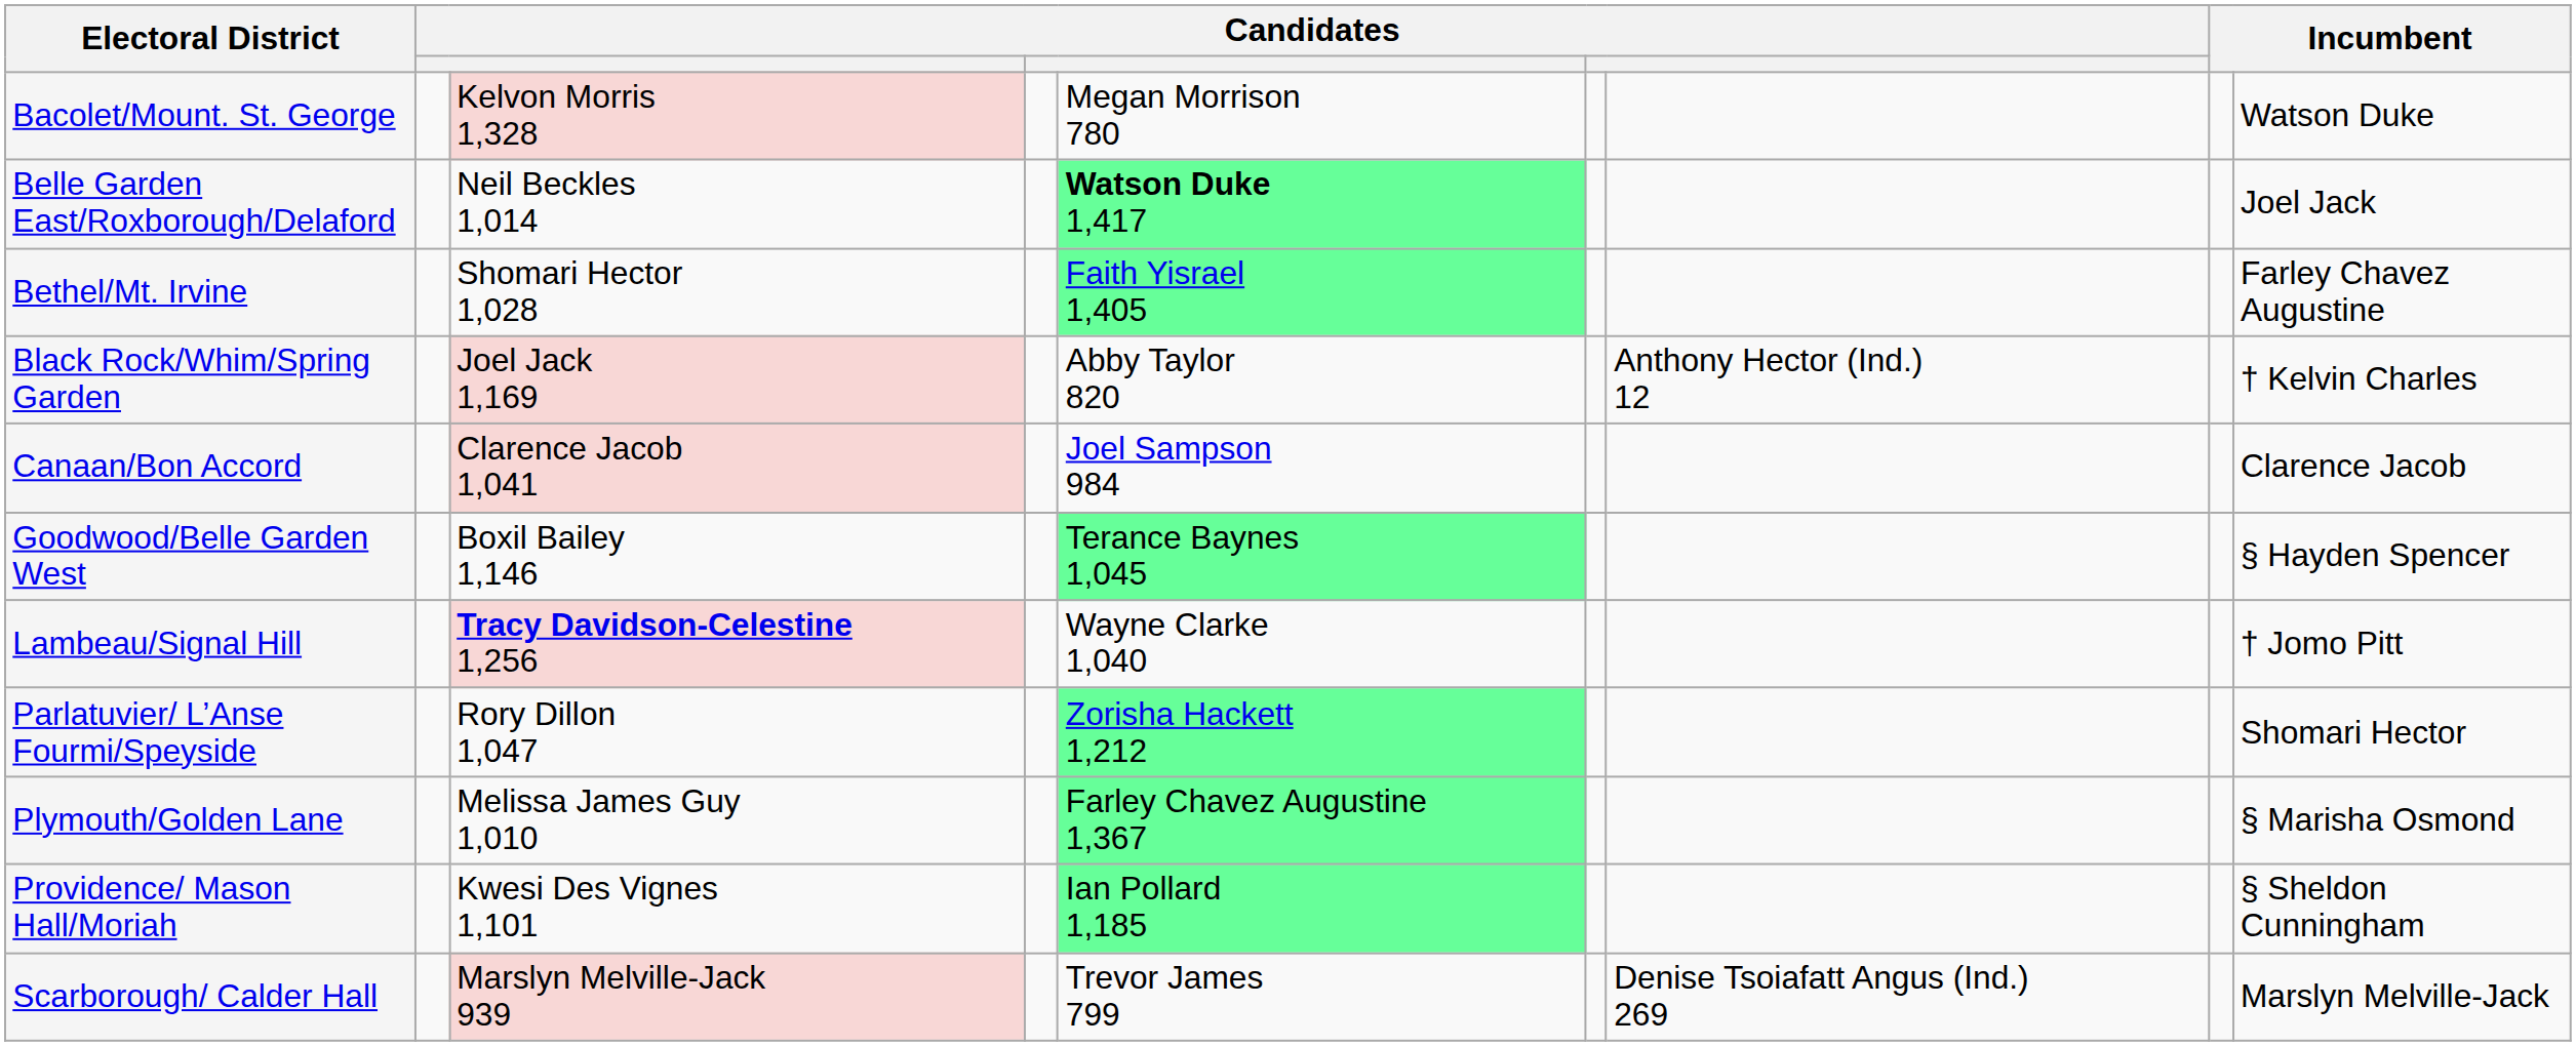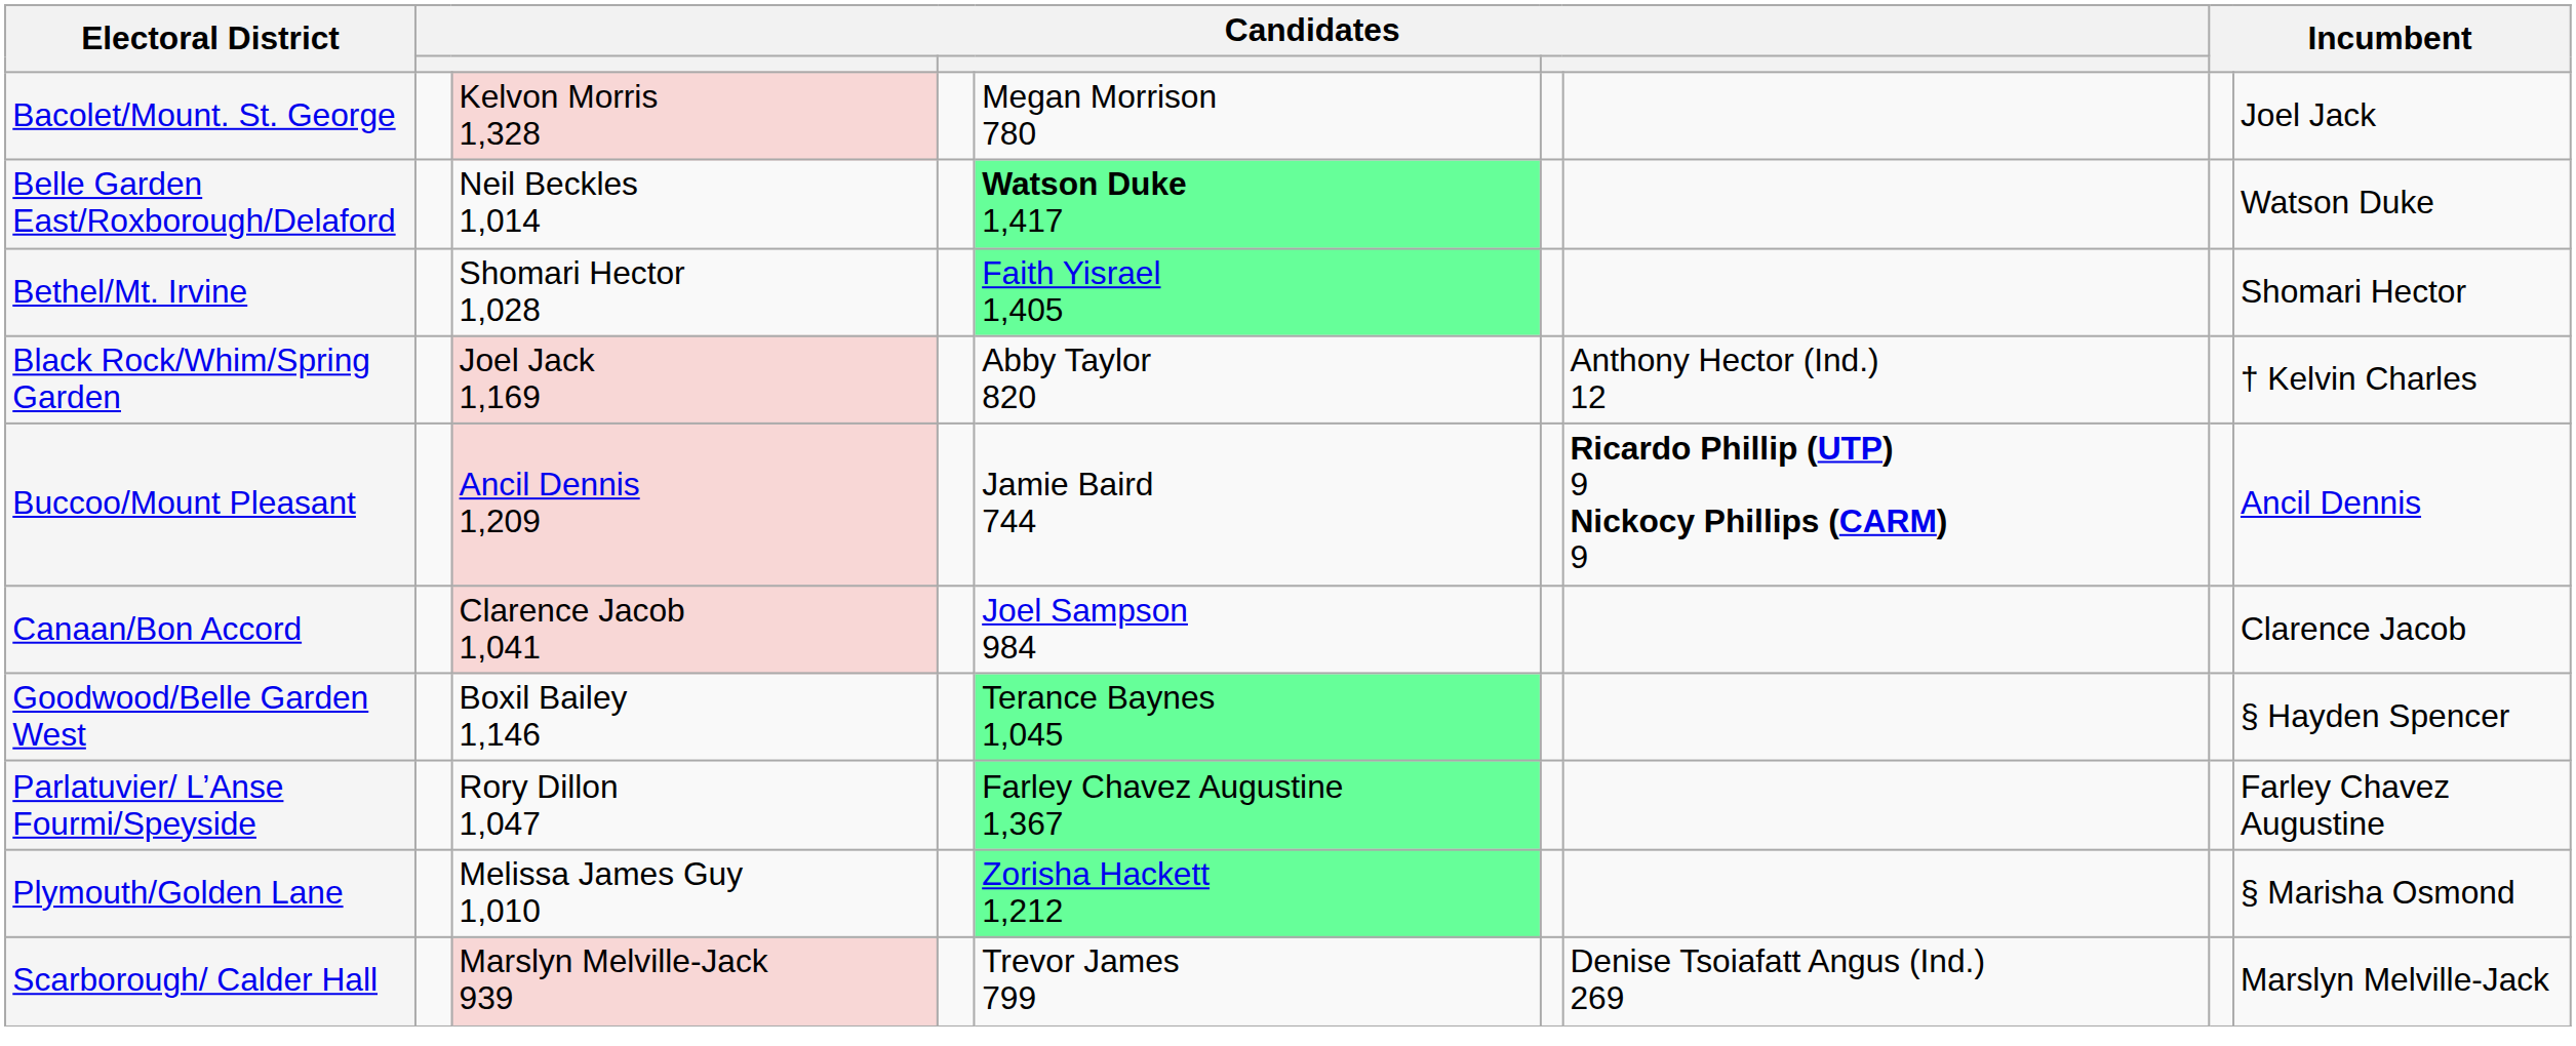Bacolet/Mount. St. George | column 9: Watson Duke -> Joel Jack
Belle Garden East/Roxborough/Delaford | column 9: Joel Jack -> Watson Duke
Bethel/Mt. Irvine | column 9: Farley Chavez Augustine -> Shomari Hector
+ row: Buccoo/Mount Pleasant | Ancil Dennis 1,209 | Jamie Baird 744 | Ricardo Phillip (UTP) 9 Nickocy Phillips (CARM) 9 | Ancil Dennis
- row: Lambeau/Signal Hill | Tracy Davidson-Celestine 1,256 | Wayne Clarke 1,040 | † Jomo Pitt
Parlatuvier/ L’Anse Fourmi/Speyside | column 5: Zorisha Hackett 1,212 -> Farley Chavez Augustine 1,367
Parlatuvier/ L’Anse Fourmi/Speyside | column 9: Shomari Hector -> Farley Chavez Augustine
Plymouth/Golden Lane | column 5: Farley Chavez Augustine 1,367 -> Zorisha Hackett 1,212
- row: Providence/ Mason Hall/Moriah | Kwesi Des Vignes 1,101 | Ian Pollard 1,185 | § Sheldon Cunningham
